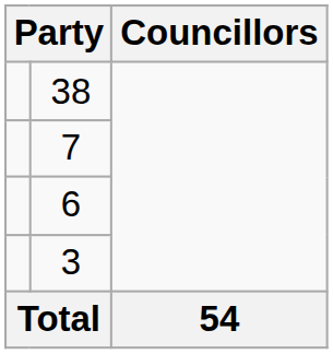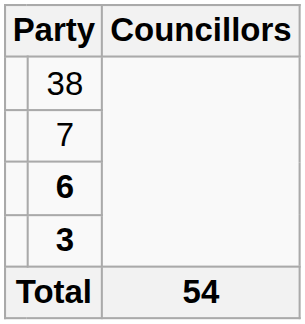6 | column 2: normal -> bold
3 | column 2: normal -> bold
